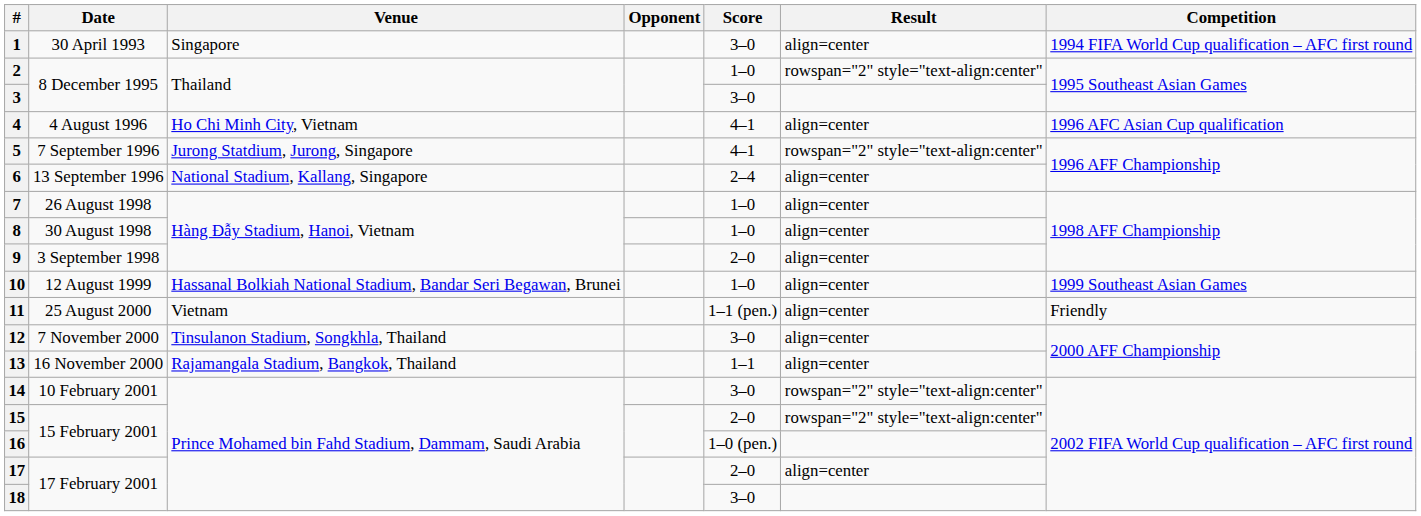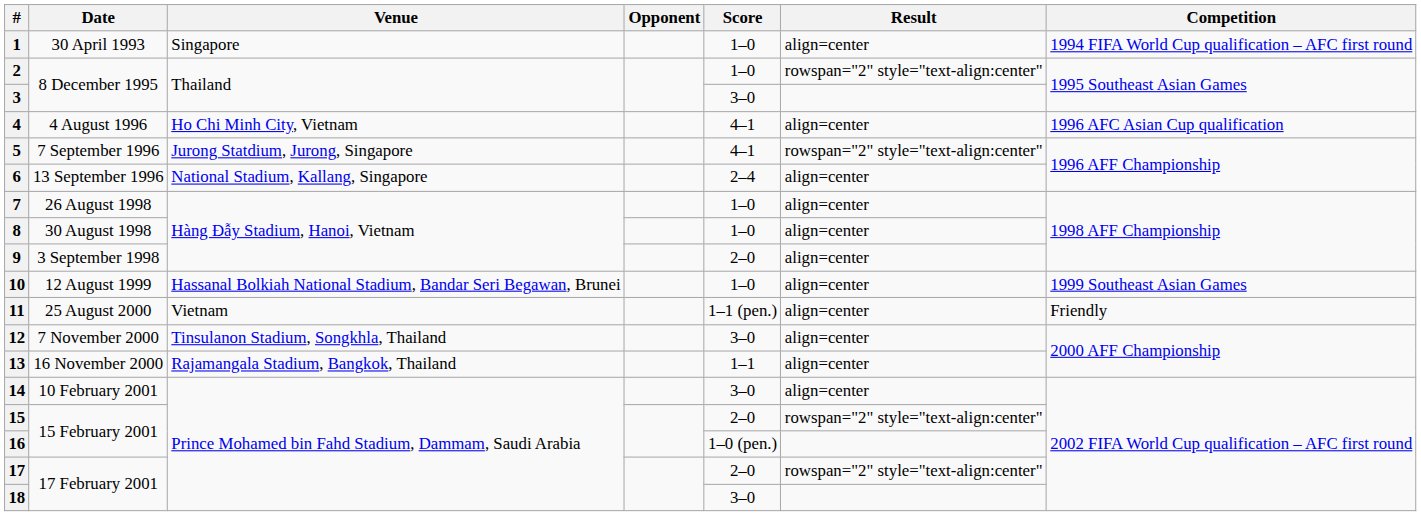1 | Score: 3–0 -> 1–0
14 | Result: rowspan="2" style="text-align:center" -> align=center
17 | Result: align=center -> rowspan="2" style="text-align:center"
